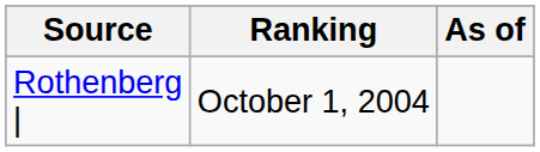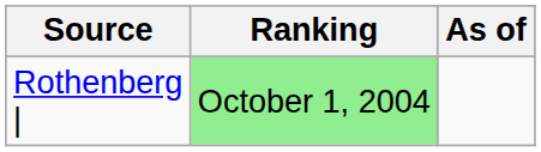row 2 | Ranking: no background -> lightgreen background
